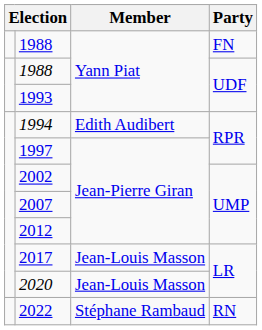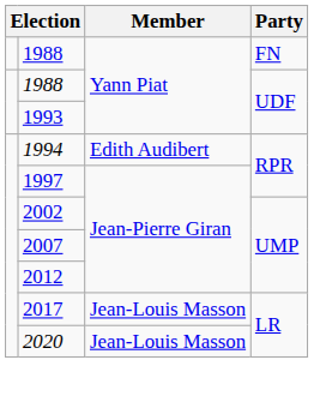- row: 2022 | Stéphane Rambaud | RN
